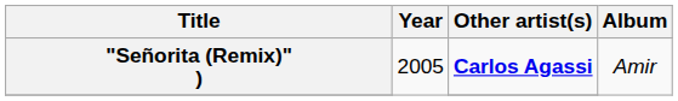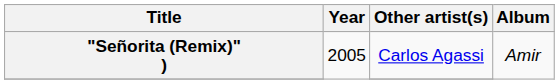"Señorita (Remix)" ) | Other artist(s): bold -> normal
